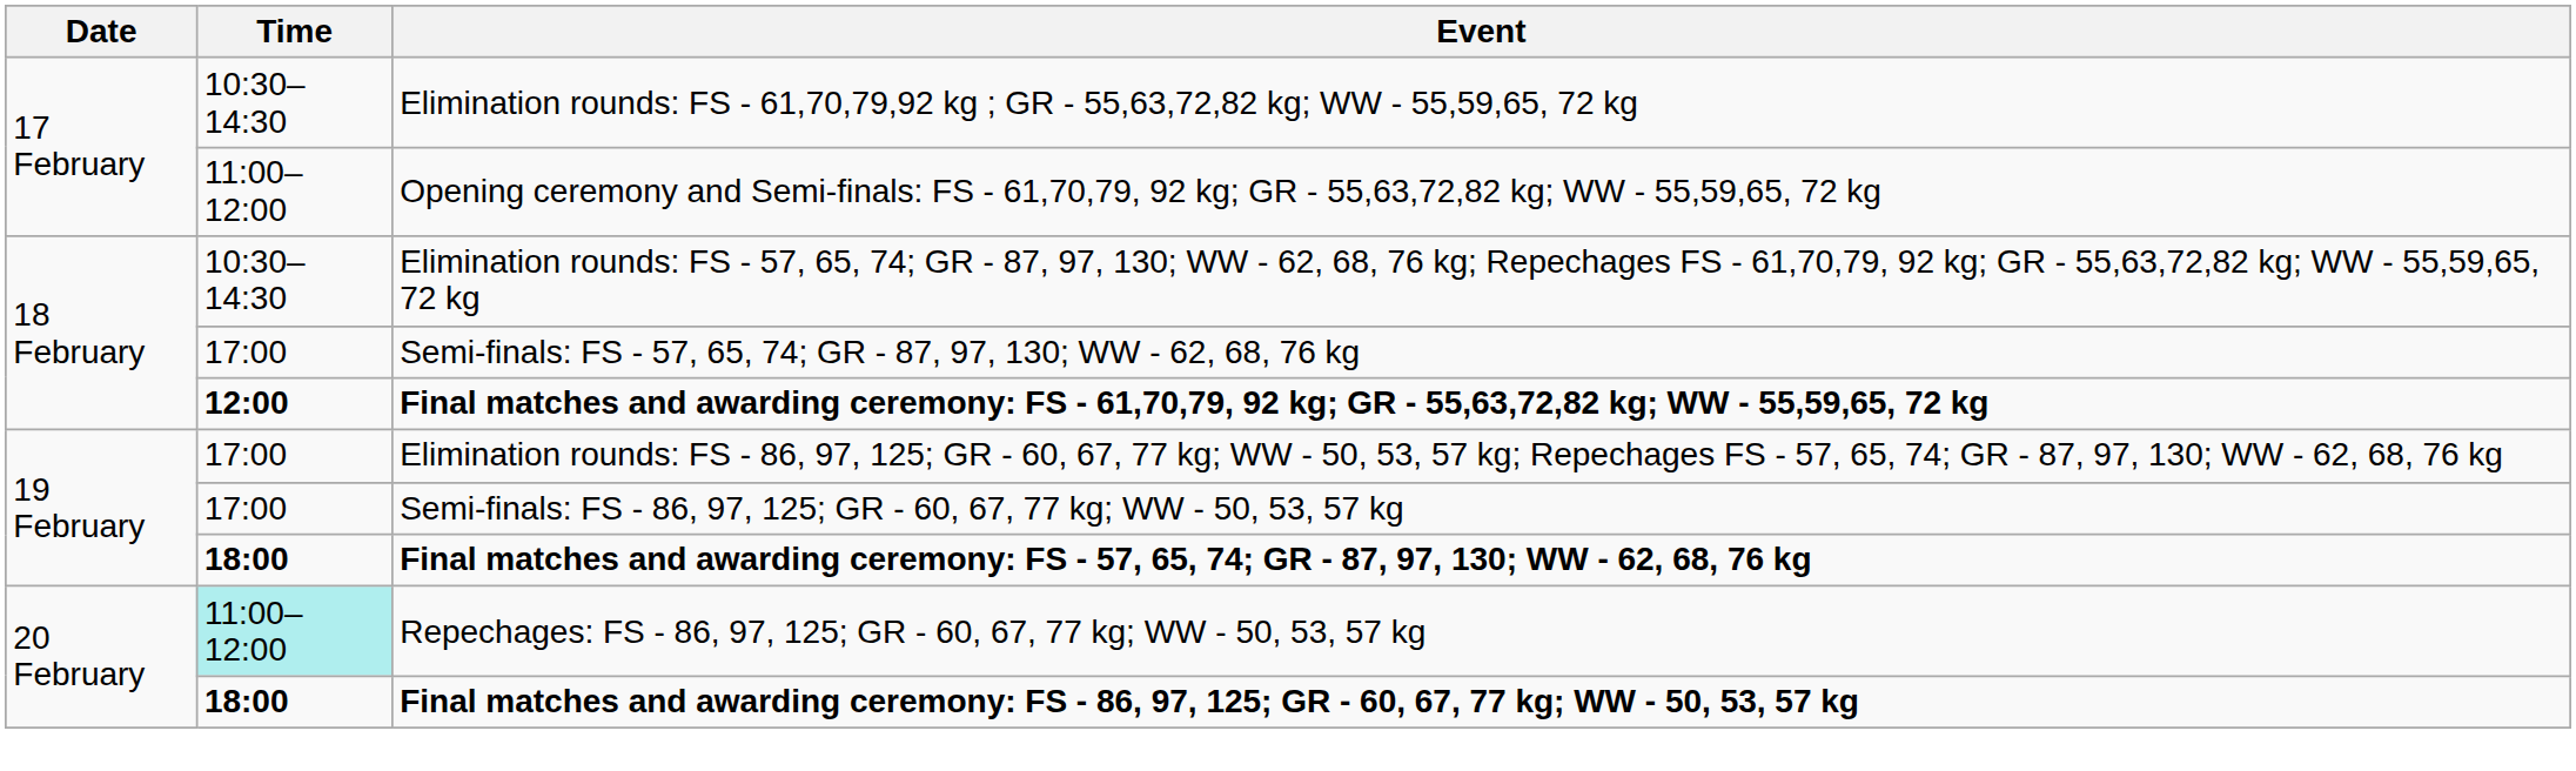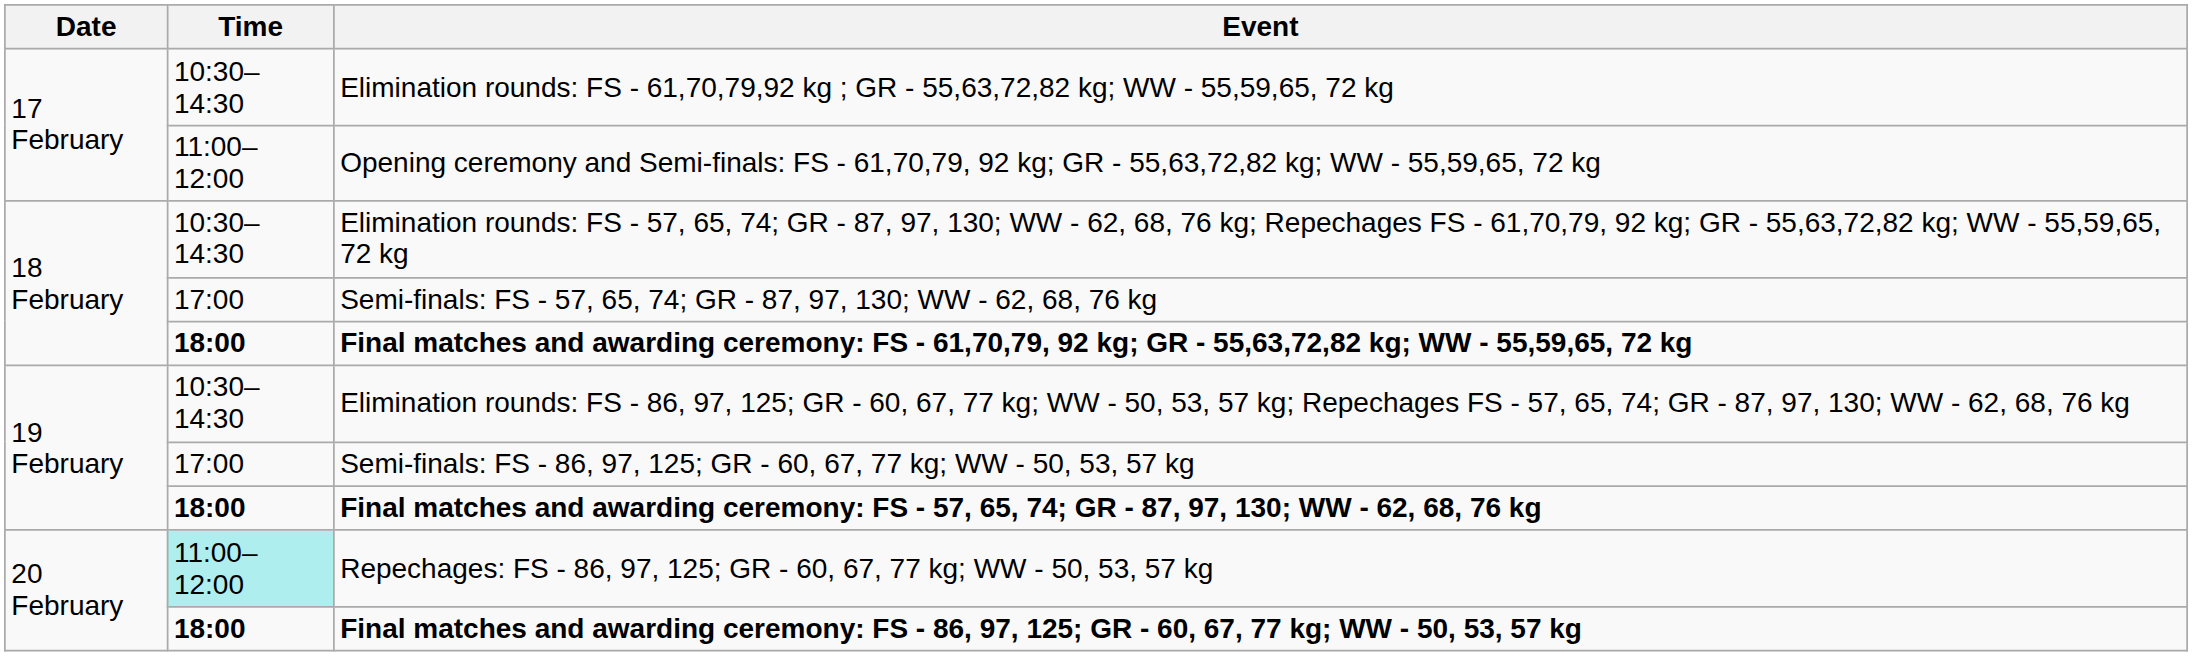row 6 | Time: 12:00 -> 18:00
row 7 | Time: 17:00 -> 10:30–14:30
